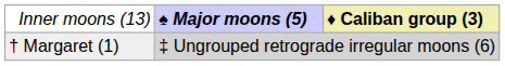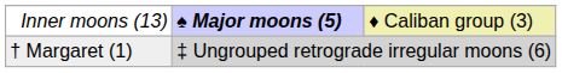Inner moons (13) | column 3: bold -> normal
